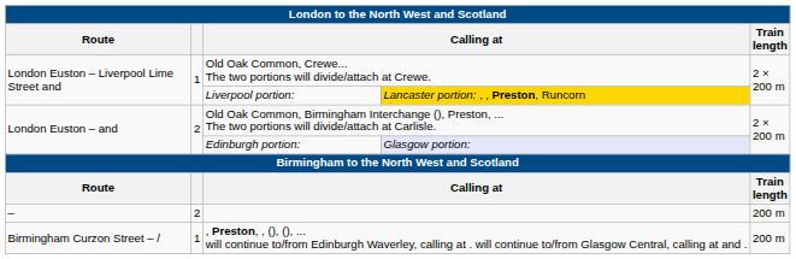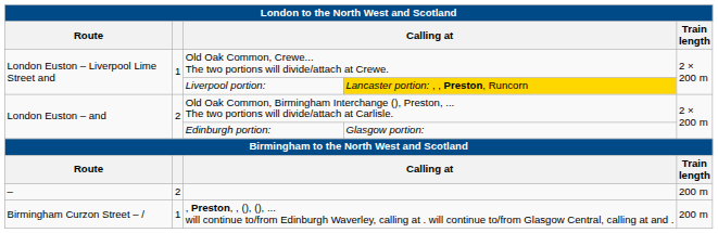Edinburgh portion: | column 4: lavender background -> no background
